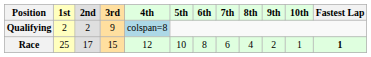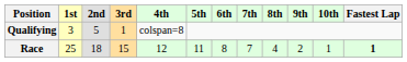Qualifying | 1st: 2 -> 3
Qualifying | 2nd: 2 -> 5
Qualifying | 3rd: 9 -> 1
Qualifying | 4th: lightblue background -> no background
Race | 2nd: 17 -> 18
Race | 5th: 10 -> 11
Race | 7th: 6 -> 7
